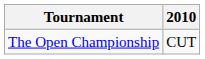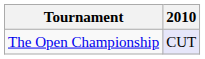The Open Championship | 2010: no background -> lavender background
